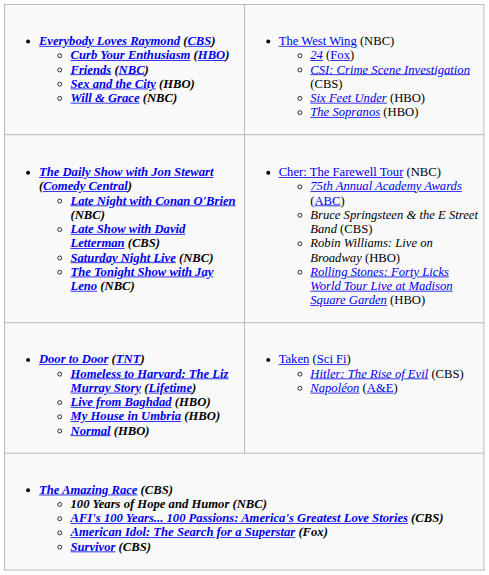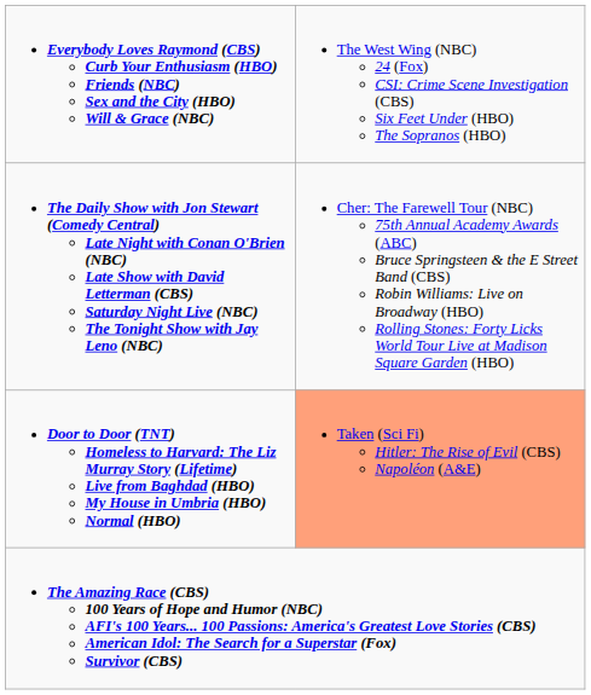row 3 | column 2: no background -> lightsalmon background
